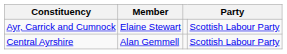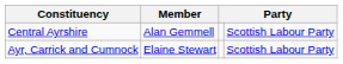rows swapped: Ayr, Carrick and Cumnock <-> Central Ayrshire
